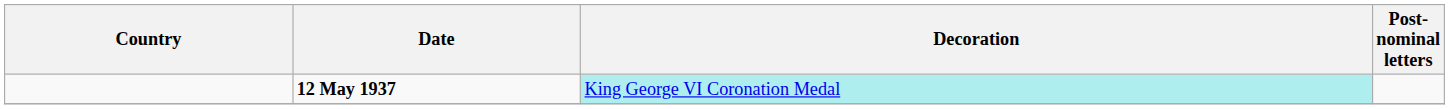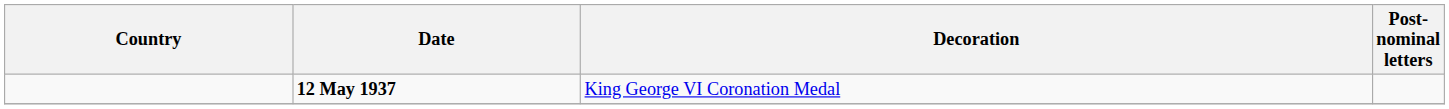12 May 1937 | Decoration: paleturquoise background -> no background
